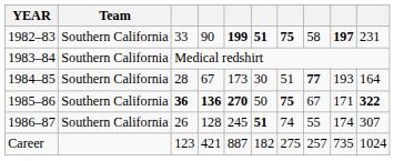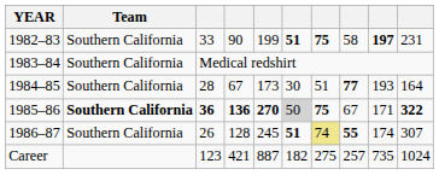1982–83 | column 5: bold -> normal
1985–86 | Team: normal -> bold
1985–86 | column 6: no background -> lightgrey background
1986–87 | column 7: no background -> khaki background
1986–87 | column 8: normal -> bold
